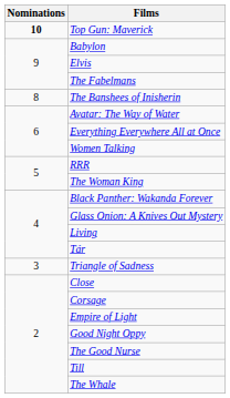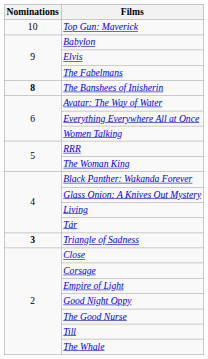Top Gun: Maverick | Nominations: bold -> normal
The Banshees of Inisherin | Nominations: normal -> bold
Triangle of Sadness | Nominations: normal -> bold
